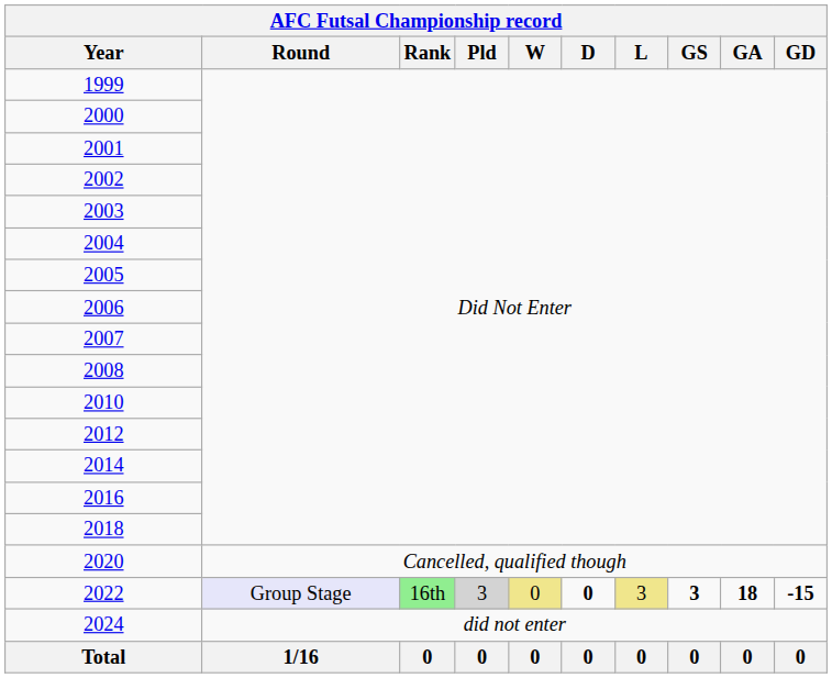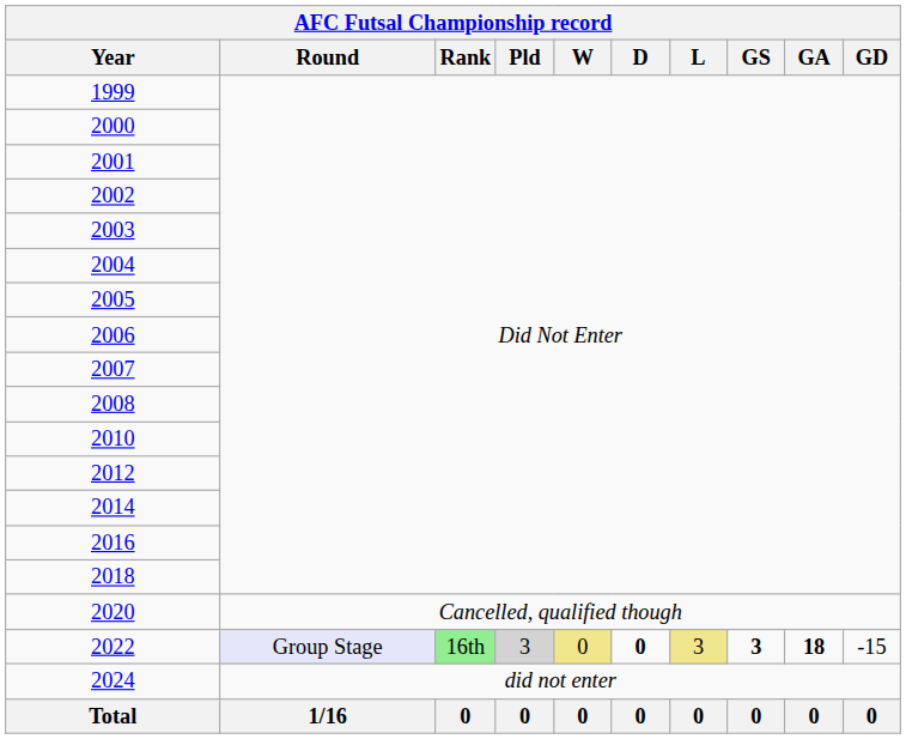2022 | GD: bold -> normal
